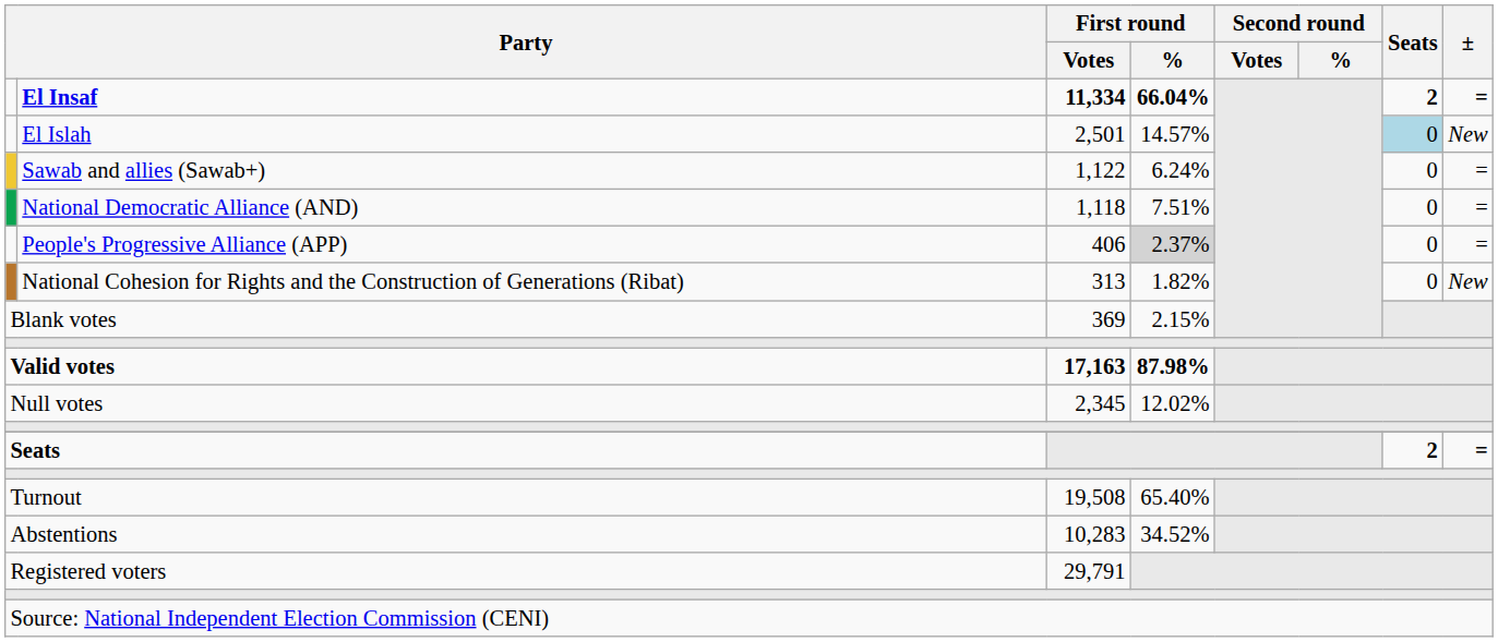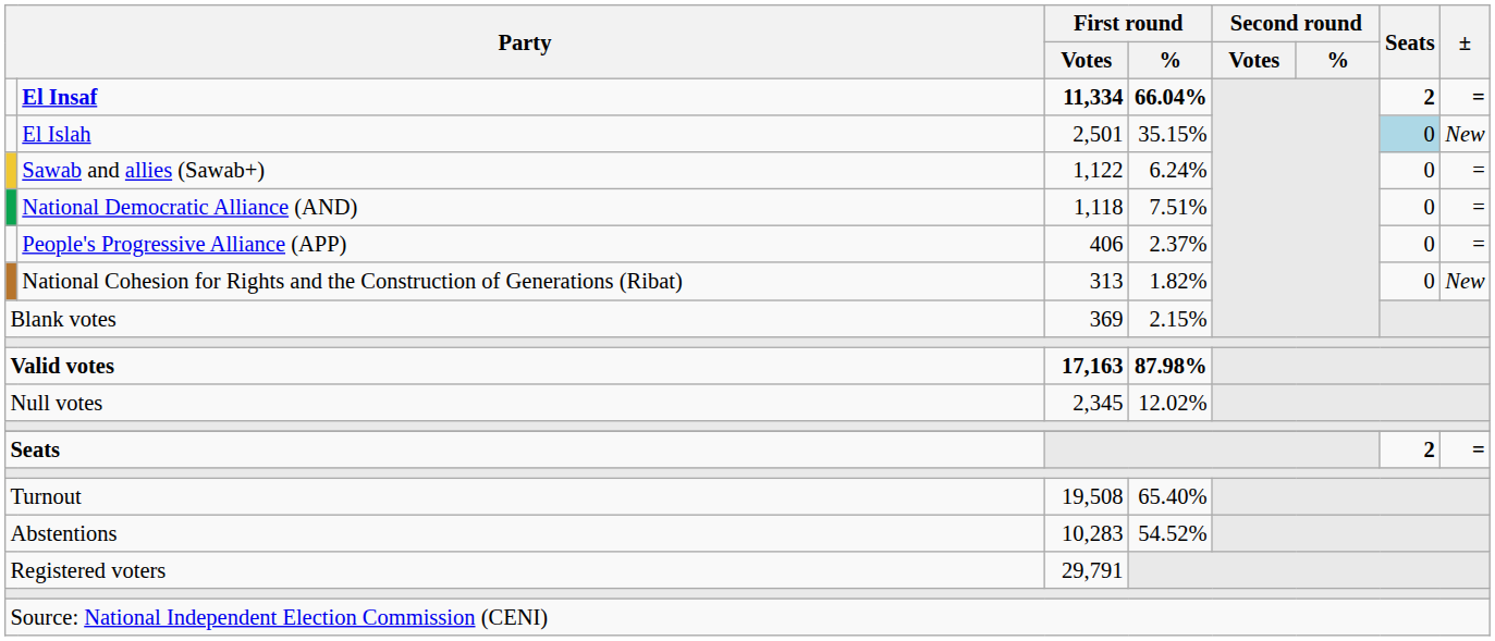El Islah | First round / %: 14.57% -> 35.15%
People's Progressive Alliance (APP) | First round / %: lightgrey background -> no background
Abstentions | First round / %: 34.52% -> 54.52%
